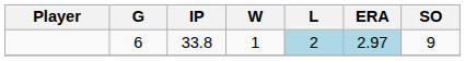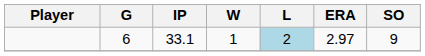row 2 | IP: 33.8 -> 33.1
row 2 | ERA: lightblue background -> no background
